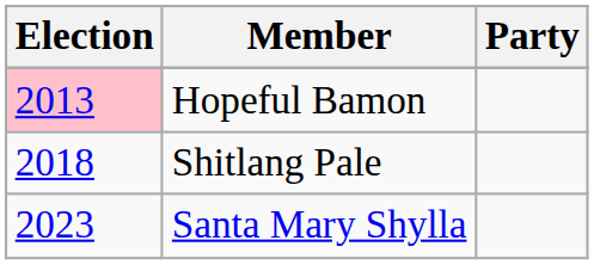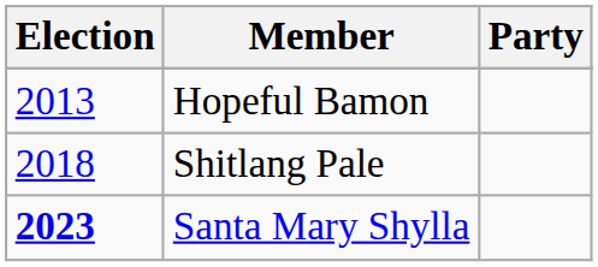Hopeful Bamon | Election: pink background -> no background
Santa Mary Shylla | Election: normal -> bold
